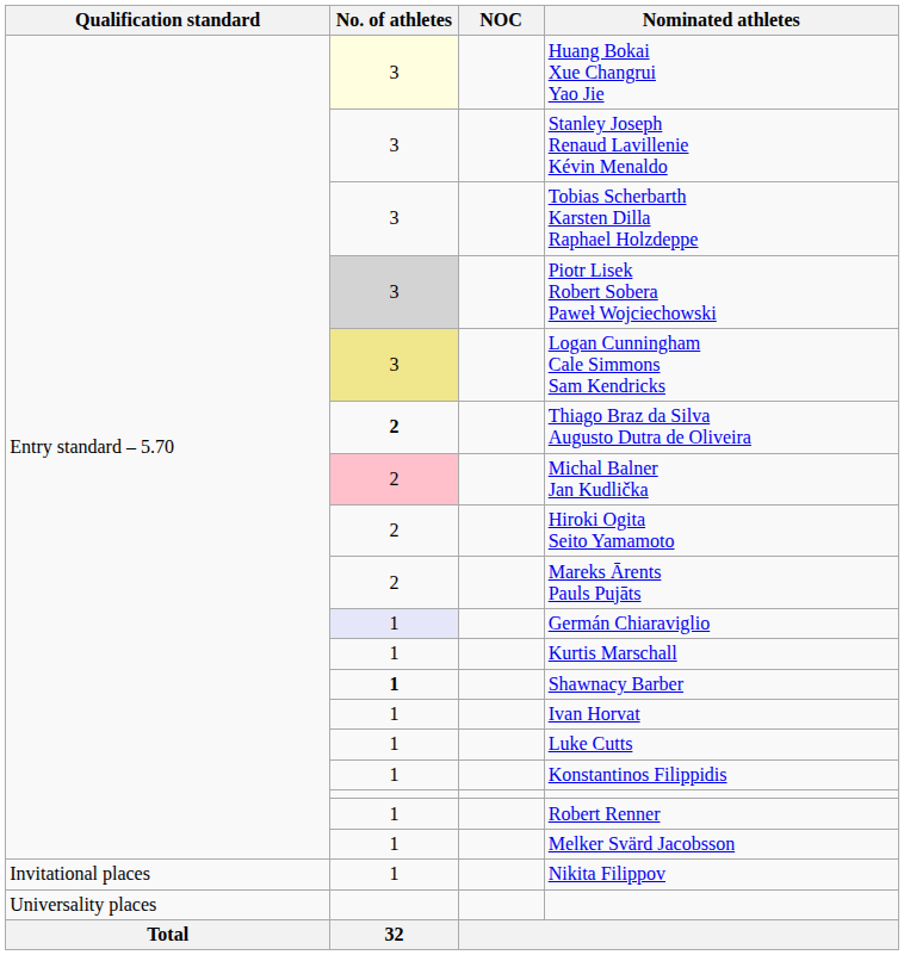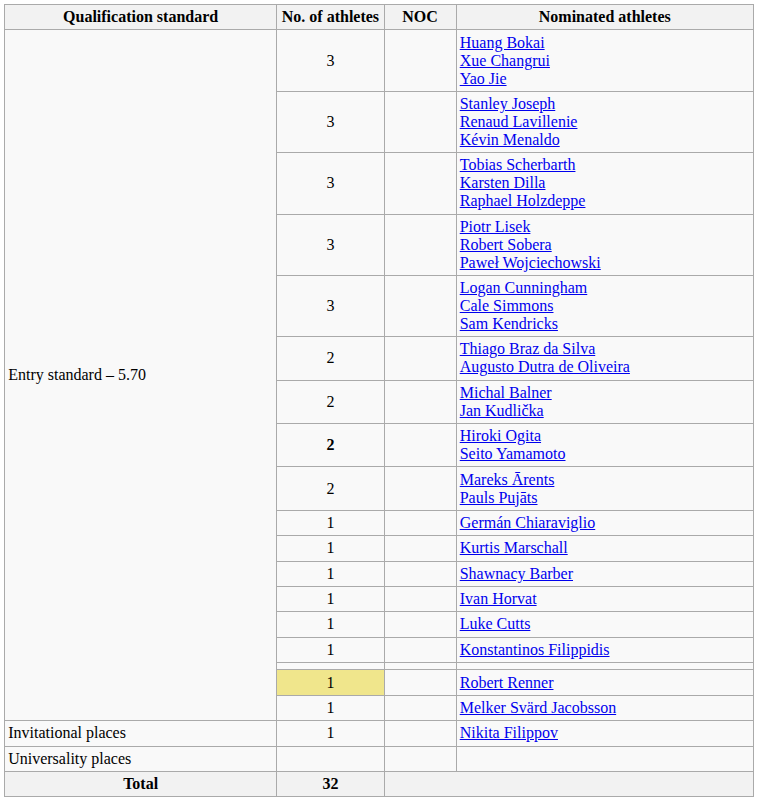Huang Bokai Xue Changrui Yao Jie | No. of athletes: lightyellow background -> no background
Piotr Lisek Robert Sobera Paweł Wojciechowski | No. of athletes: lightgrey background -> no background
Logan Cunningham Cale Simmons Sam Kendricks | No. of athletes: khaki background -> no background
Thiago Braz da Silva Augusto Dutra de Oliveira | No. of athletes: bold -> normal
Michal Balner Jan Kudlička | No. of athletes: pink background -> no background
Hiroki Ogita Seito Yamamoto | No. of athletes: normal -> bold
Germán Chiaraviglio | No. of athletes: lavender background -> no background
Shawnacy Barber | No. of athletes: bold -> normal
Robert Renner | No. of athletes: no background -> khaki background
